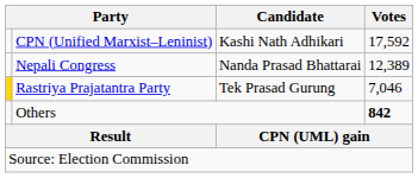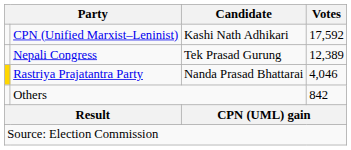Nepali Congress | Candidate: Nanda Prasad Bhattarai -> Tek Prasad Gurung
Rastriya Prajatantra Party | Candidate: Tek Prasad Gurung -> Nanda Prasad Bhattarai
Rastriya Prajatantra Party | Votes: 7,046 -> 4,046
Others | Votes: bold -> normal
